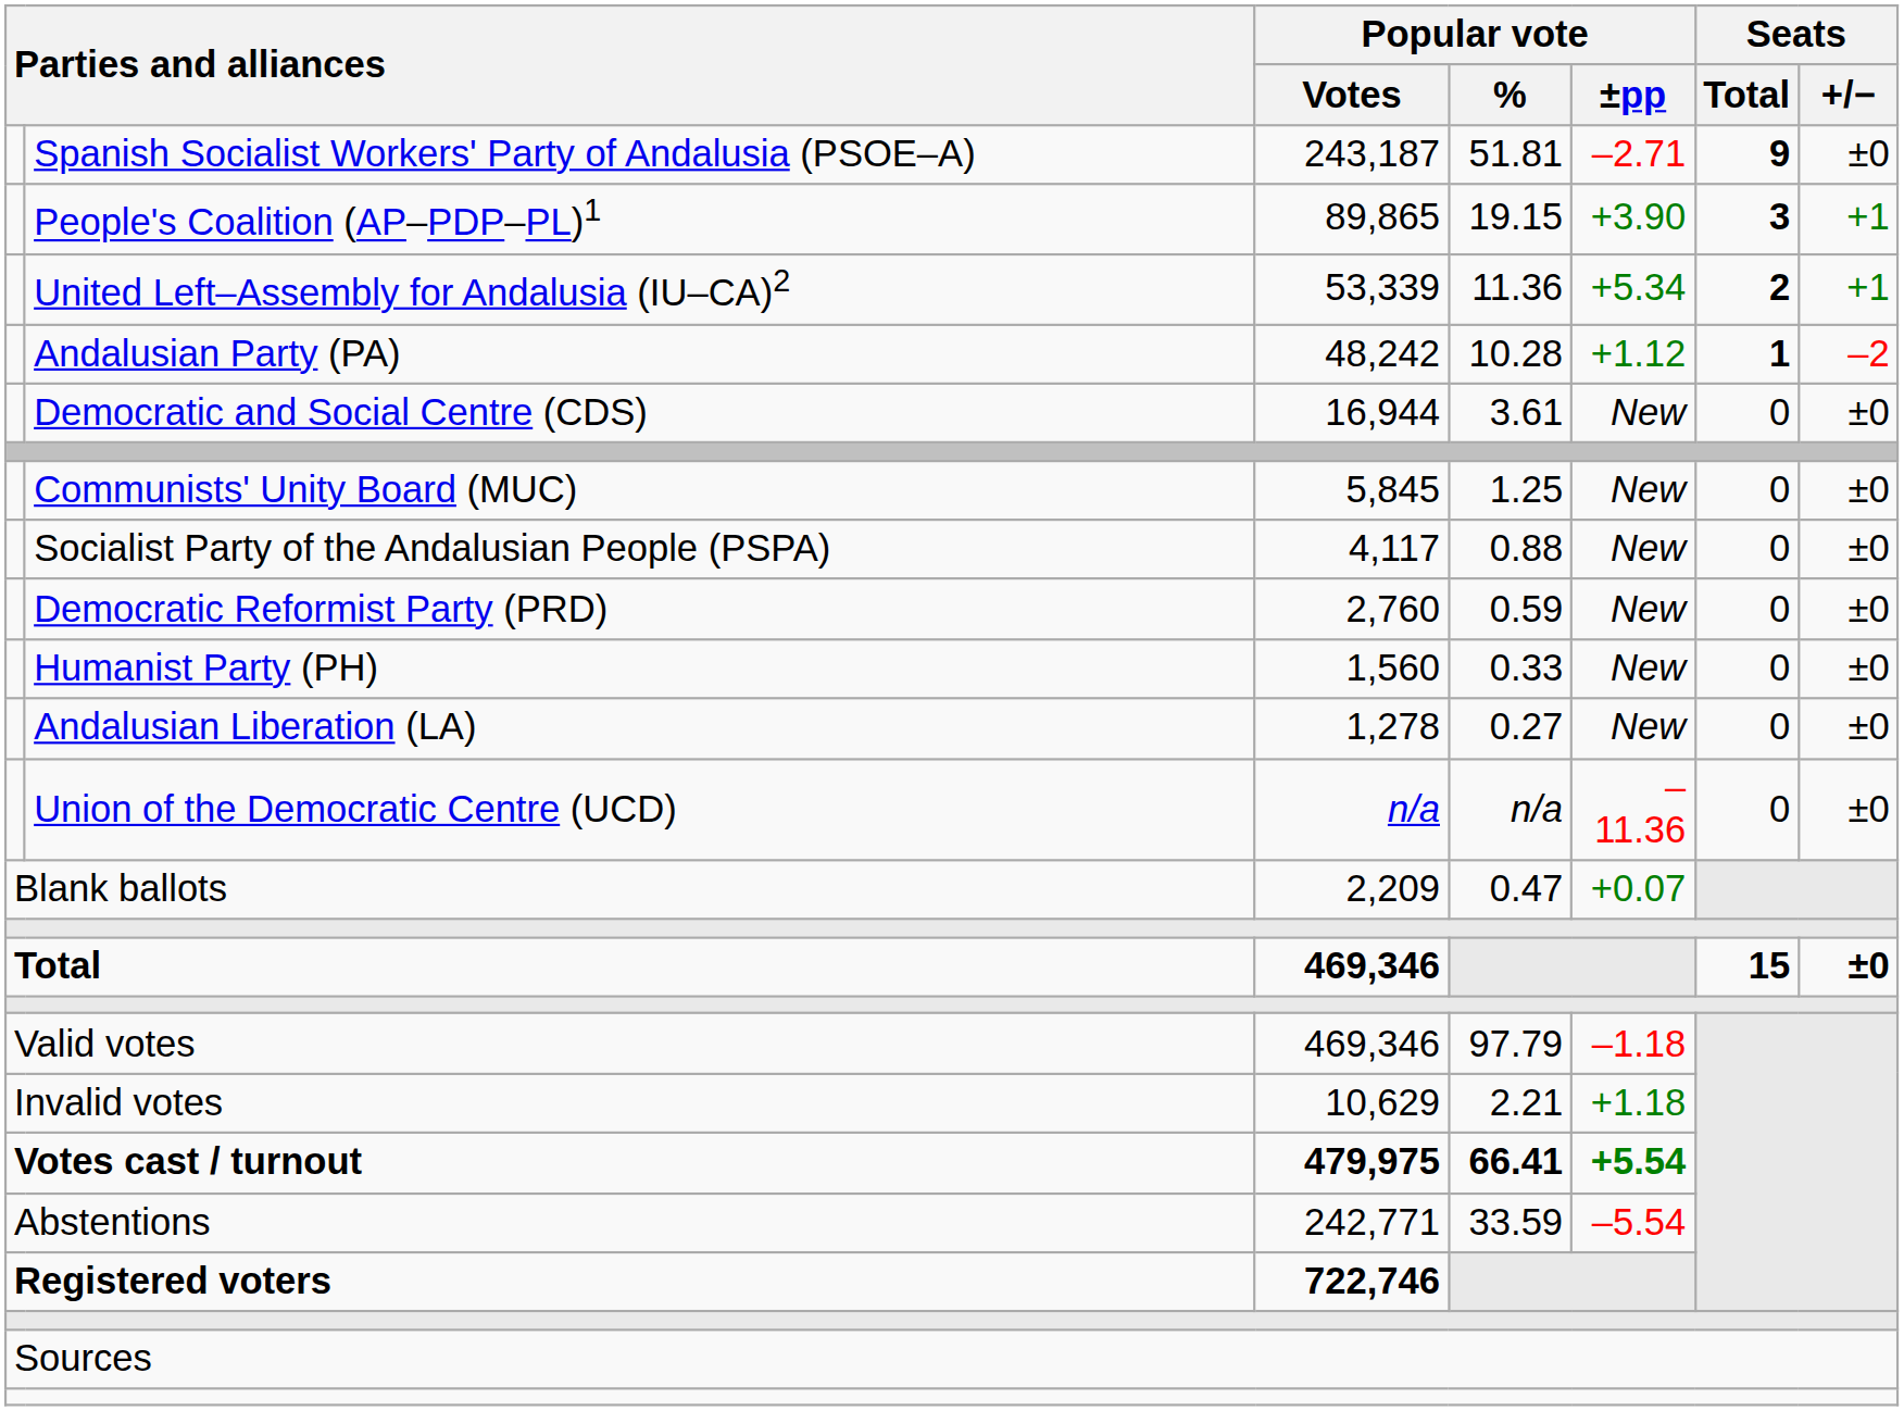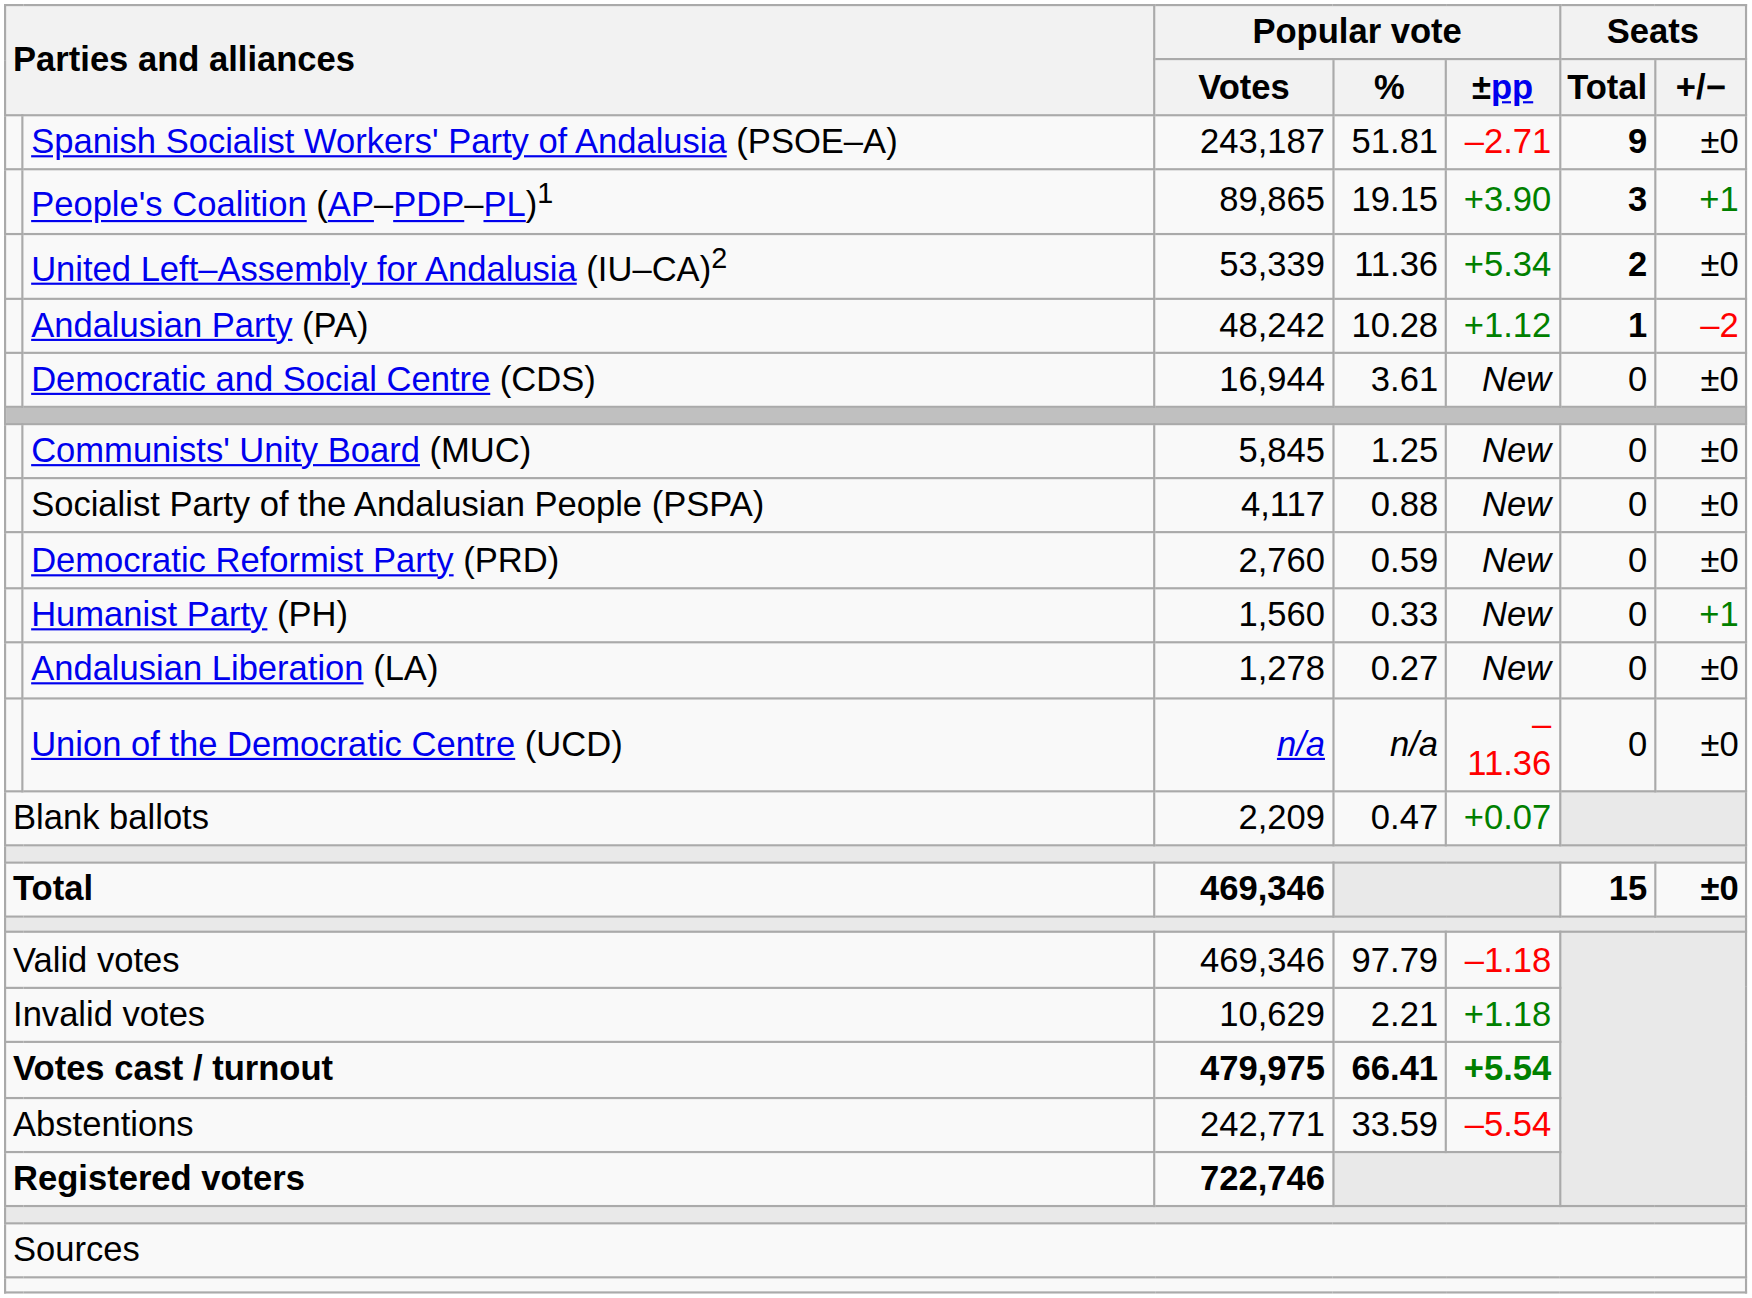United Left–Assembly for Andalusia (IU–CA)2 | Seats / +/−: +1 -> ±0
Humanist Party (PH) | Seats / +/−: ±0 -> +1
